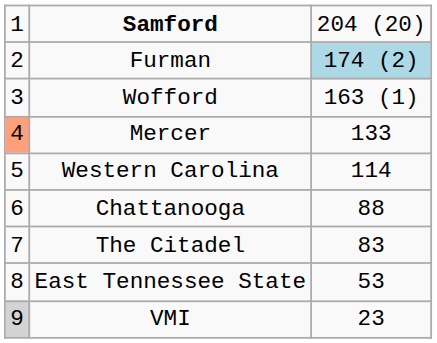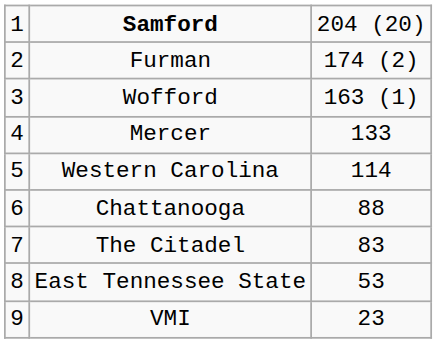Furman | column 3: lightblue background -> no background
Mercer | column 1: lightsalmon background -> no background
VMI | column 1: lightgrey background -> no background
